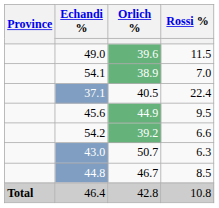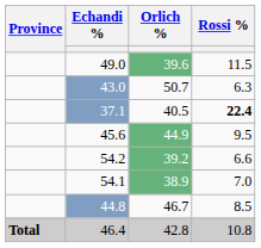rows swapped: 43.0 <-> 54.1
37.1 | Rossi %: normal -> bold
